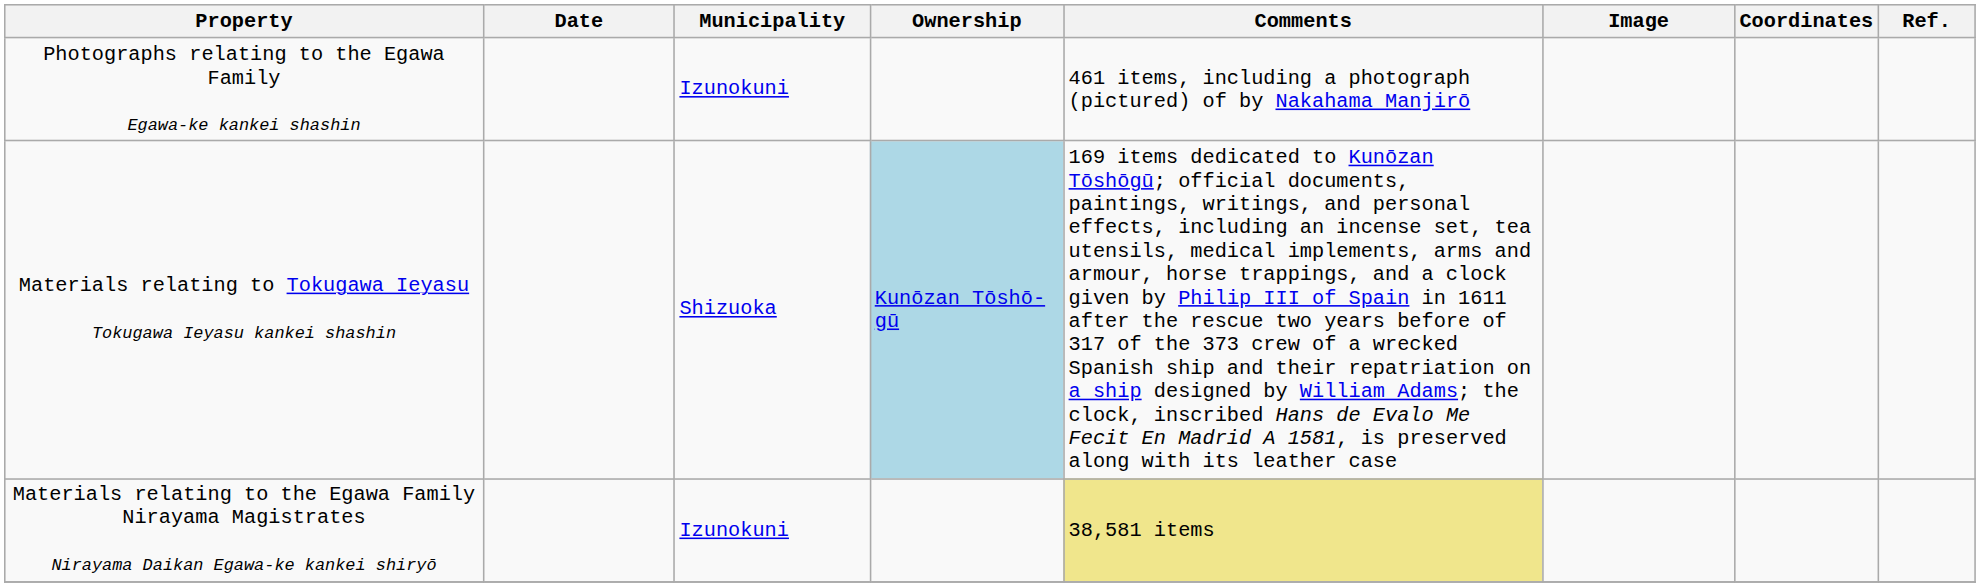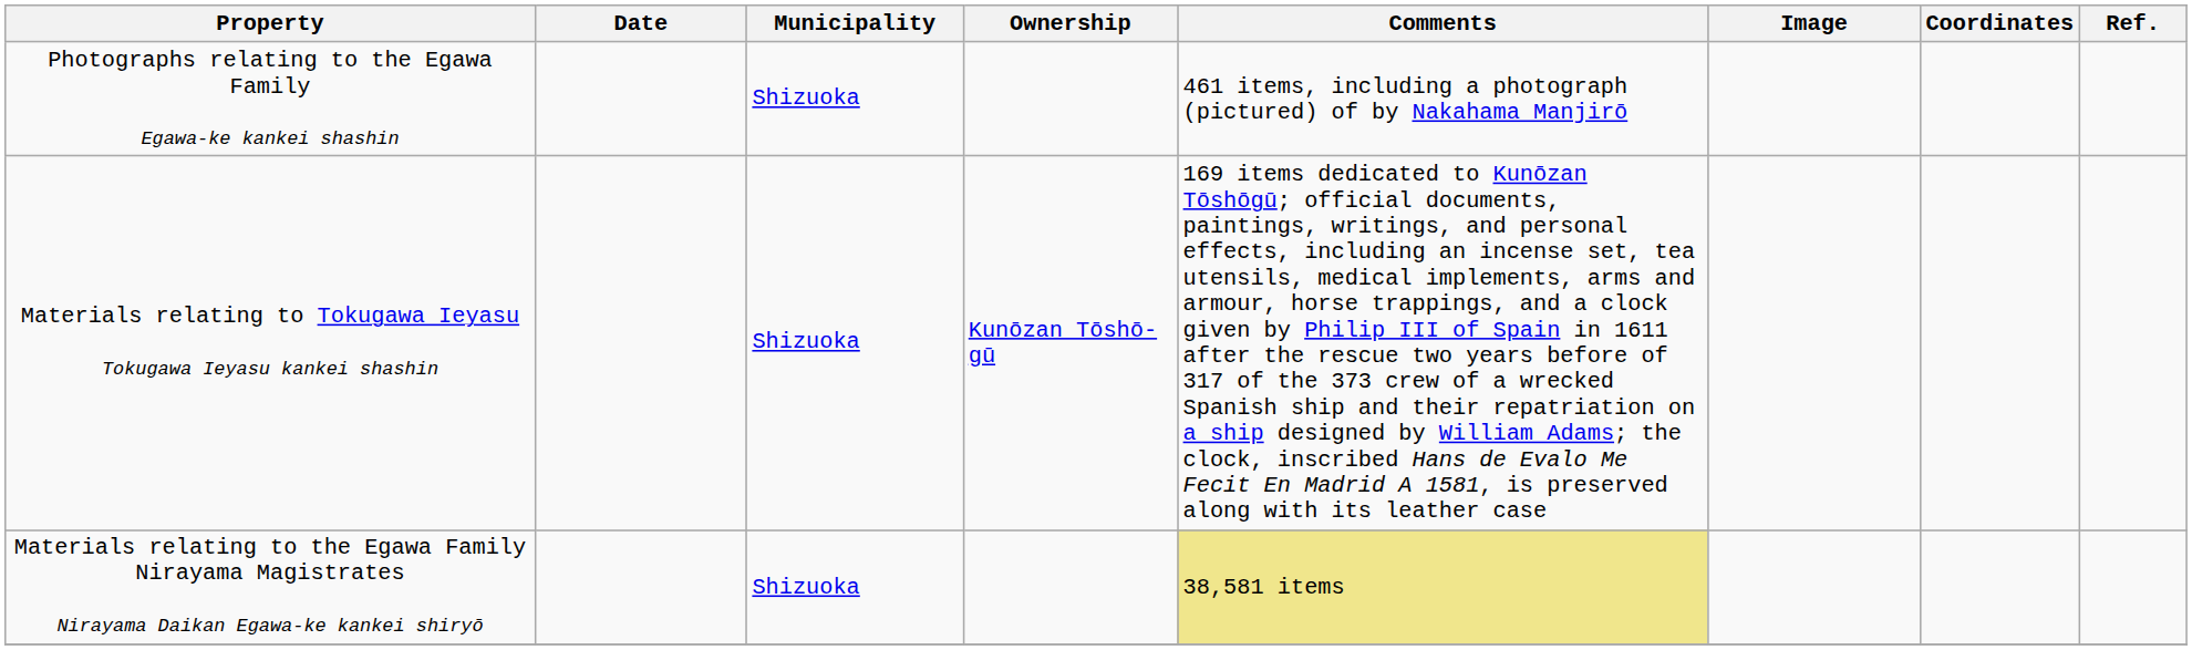row 2 | Municipality: Izunokuni -> Shizuoka
row 3 | Ownership: lightblue background -> no background
row 4 | Municipality: Izunokuni -> Shizuoka
